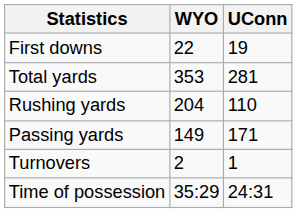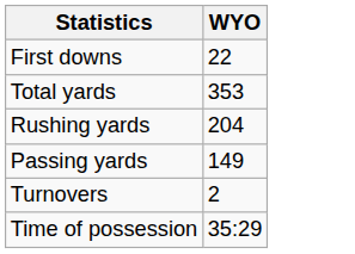- column: UConn | 19 | 281 | 110 | 171 | 1 | 24:31
